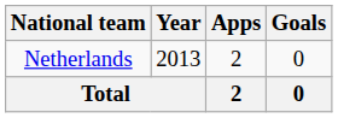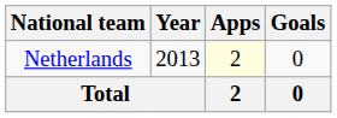Netherlands | Apps: no background -> lightyellow background
